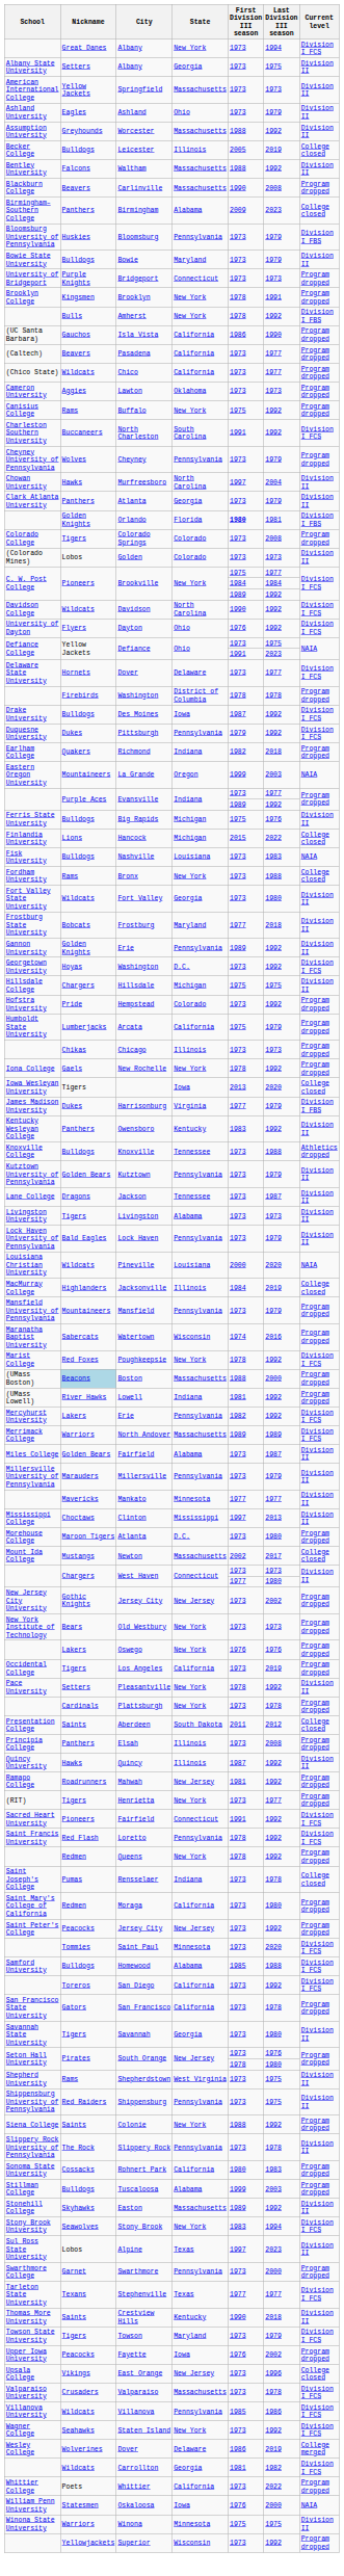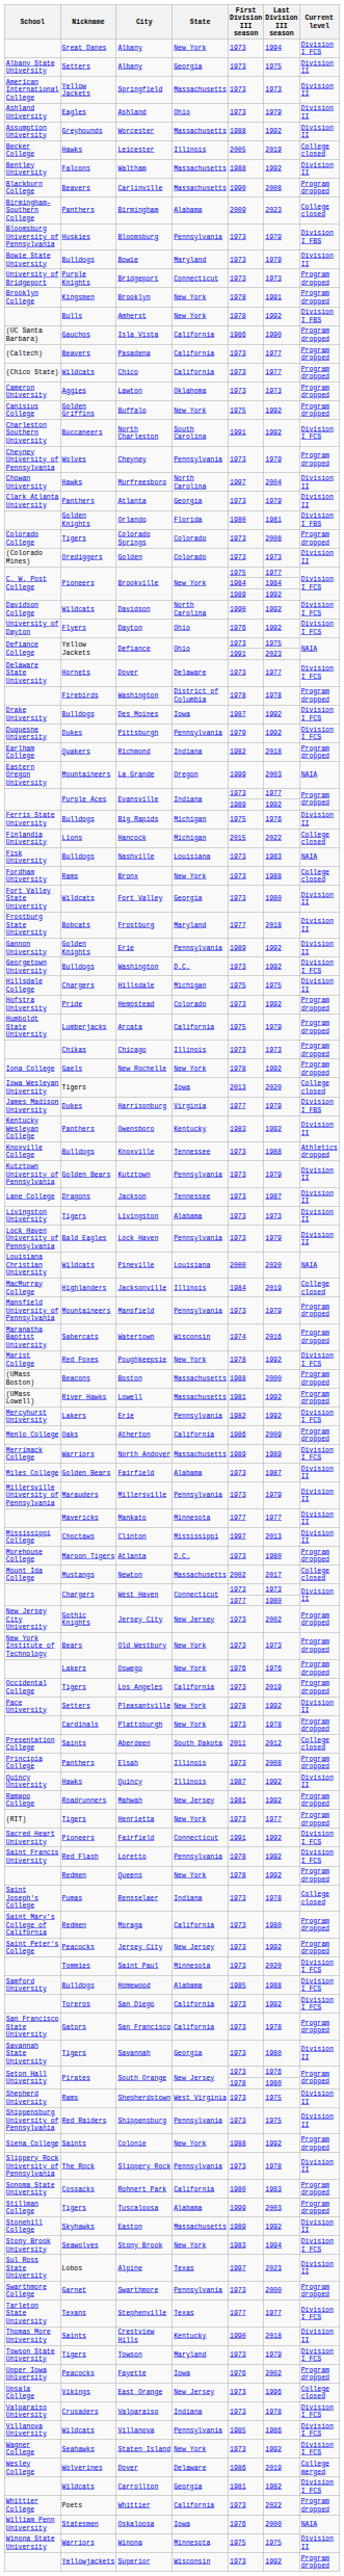Leicester | Nickname: Bulldogs -> Hawks
Buffalo | Nickname: Rams -> Golden Griffins
Orlando | First Division III season: bold -> normal
Golden | Nickname: Lobos -> Orediggers
Georgetown University / Washington | Nickname: Hoyas -> Bulldogs
Boston | Nickname: lightblue background -> no background
Lowell | State: Indiana -> Massachusetts
+ row: Menlo College | Oaks | Atherton | California | 1986 | 2009 | Program dropped
Tuscaloosa | Nickname: Bulldogs -> Tigers
Valparaiso | State: Massachusetts -> Indiana
